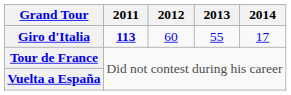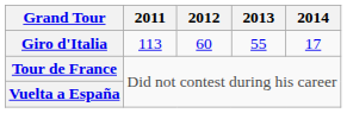Giro d'Italia | 2011: bold -> normal
